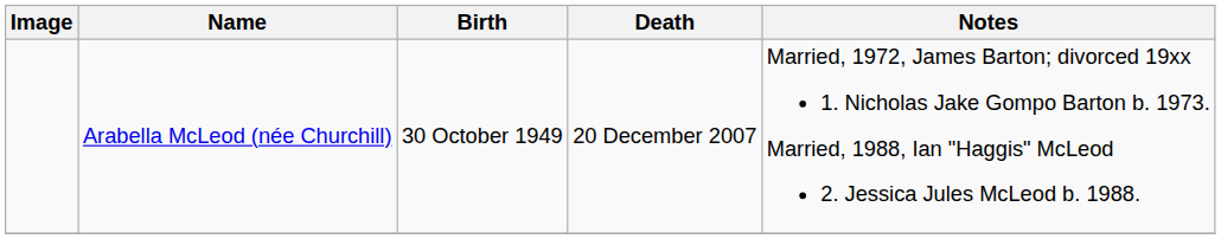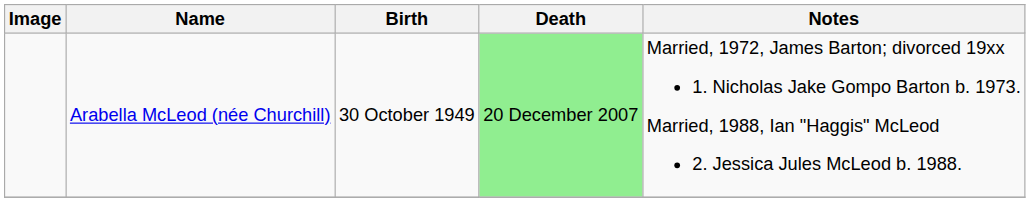Arabella McLeod (née Churchill) | Death: no background -> lightgreen background
